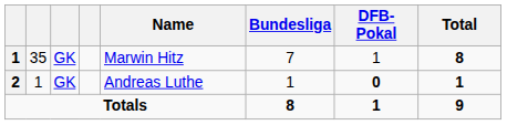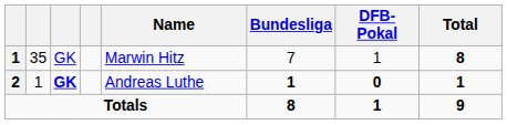2 | column 3: normal -> bold
2 | Bundesliga: normal -> bold
